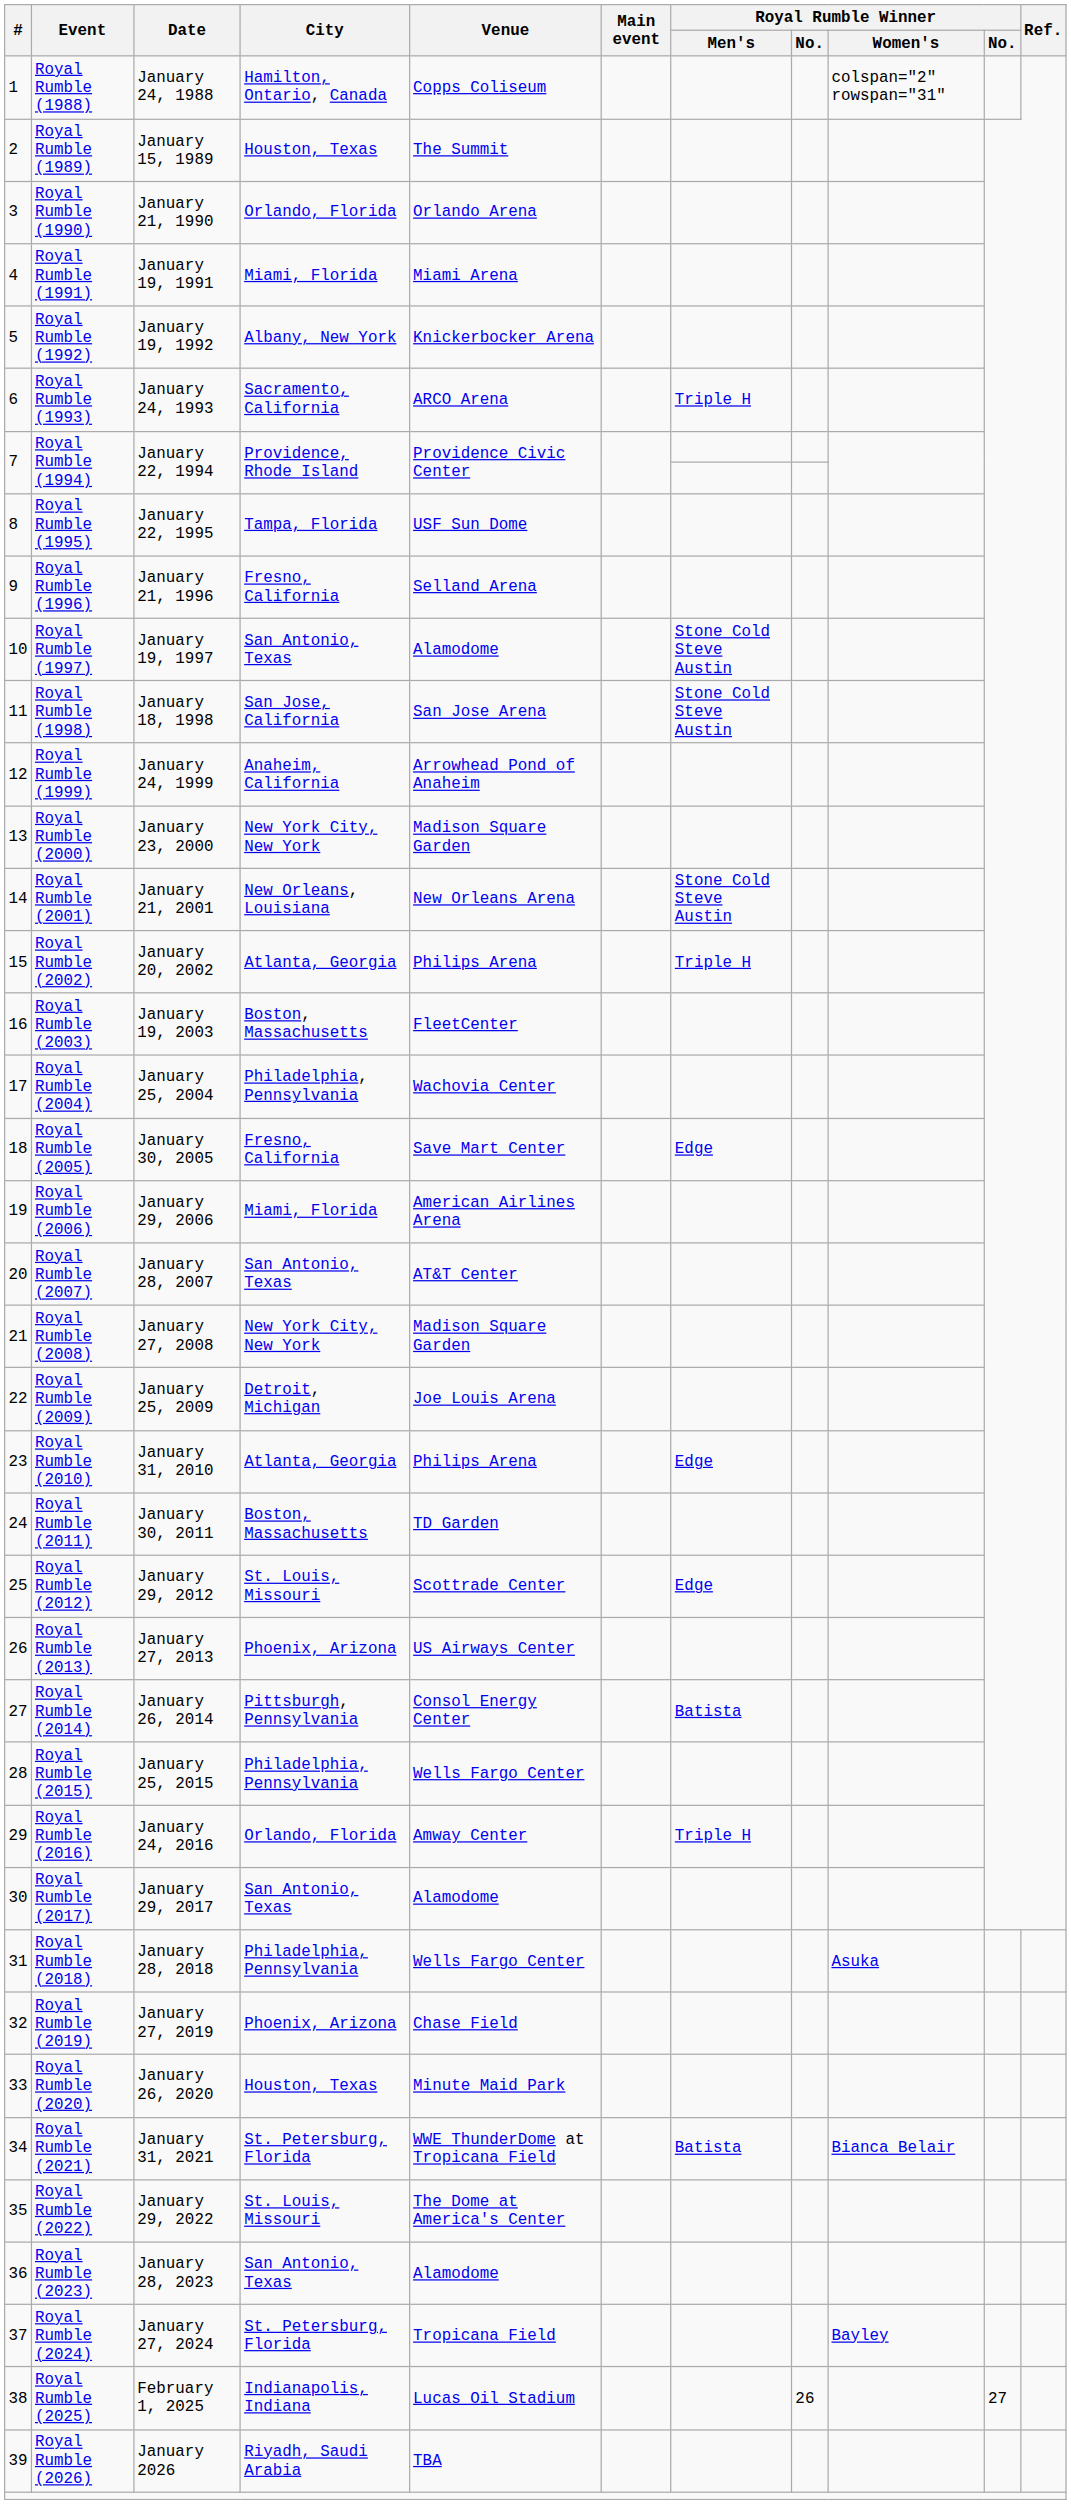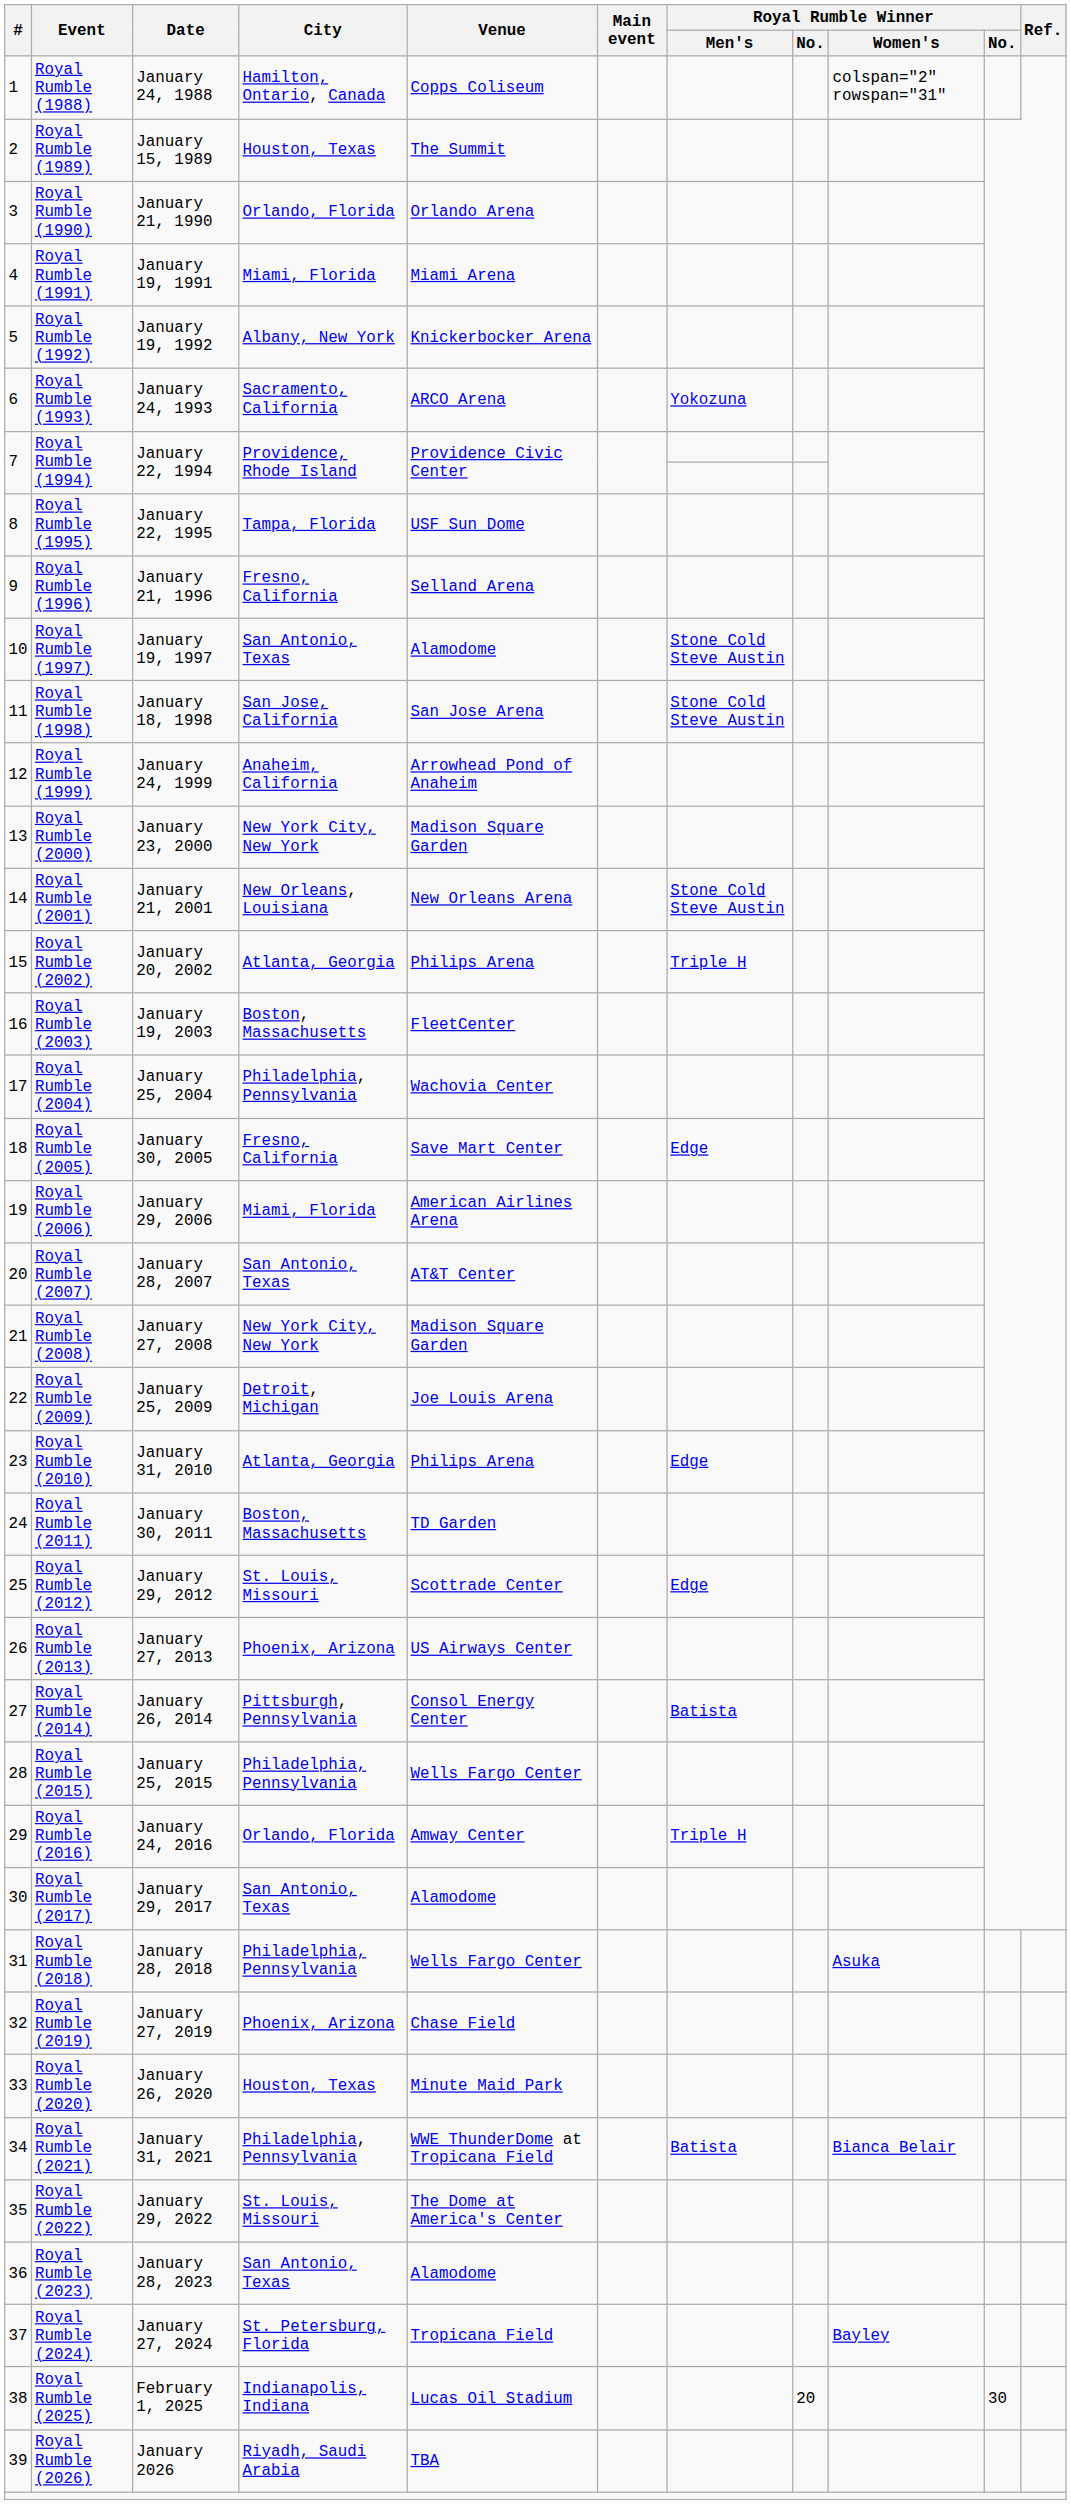Royal Rumble (1993) | Royal Rumble Winner / Men's: Triple H -> Yokozuna
Royal Rumble (2021) | City: St. Petersburg, Florida -> Philadelphia, Pennsylvania
Royal Rumble (2025) | column 8: 26 -> 20
Royal Rumble (2025) | column 10: 27 -> 30
